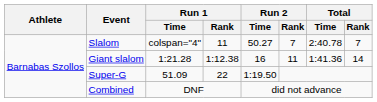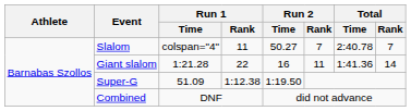Giant slalom | Run 1 / Rank: 1:12.38 -> 22
Super-G | Run 1 / Rank: 22 -> 1:12.38
